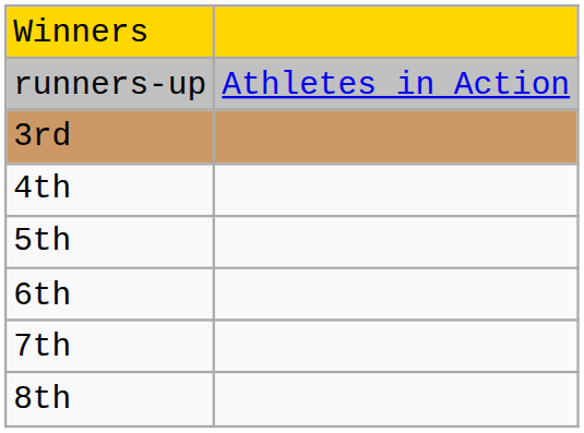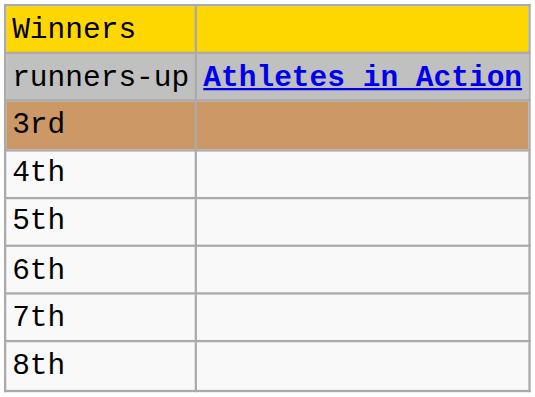runners-up | column 2: normal -> bold
